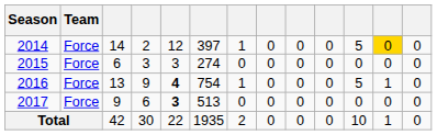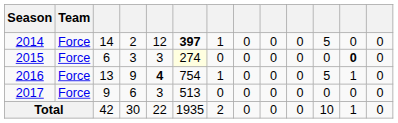2014 | column 6: normal -> bold
2014 | column 12: gold background -> no background
2015 | column 6: no background -> lightyellow background
2015 | column 12: normal -> bold
2017 | column 5: bold -> normal
